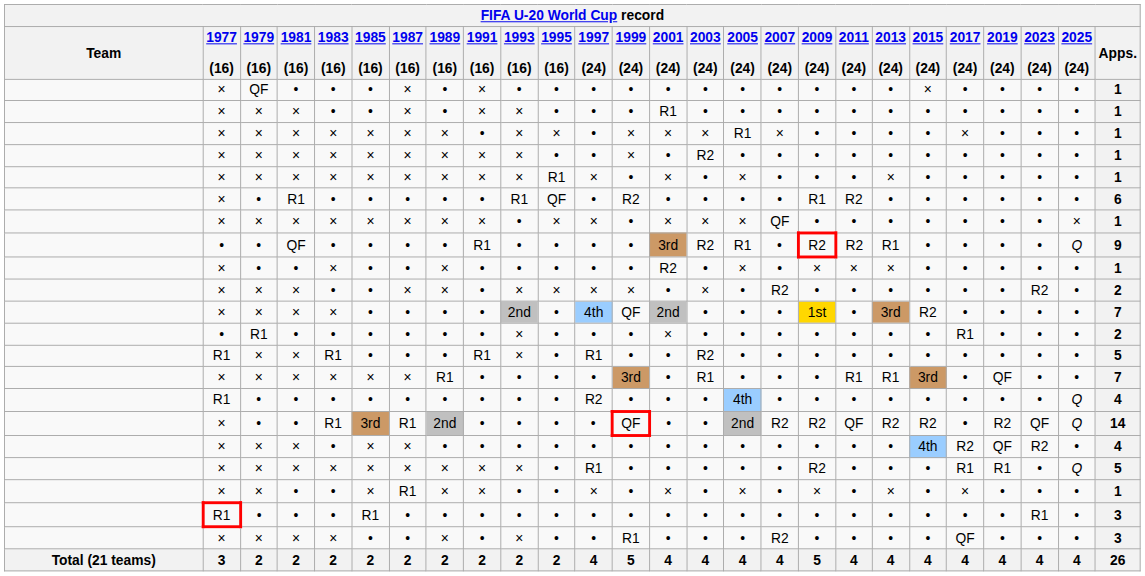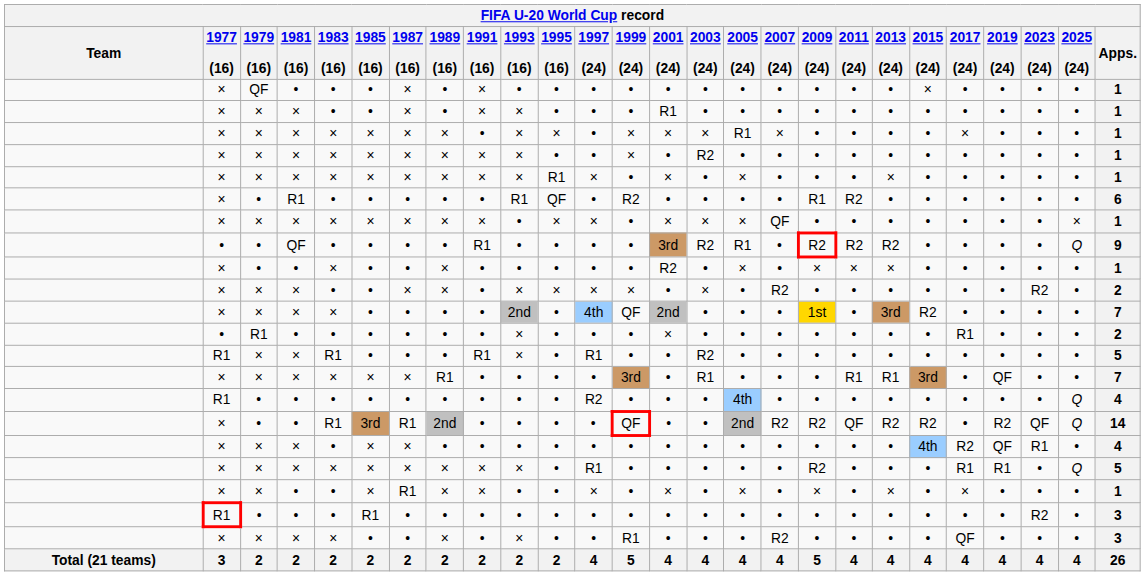row 10 | 2013 (24): R1 -> R2
row 19 | 2023 (24): R2 -> R1
row 22 | 2023 (24): R1 -> R2
